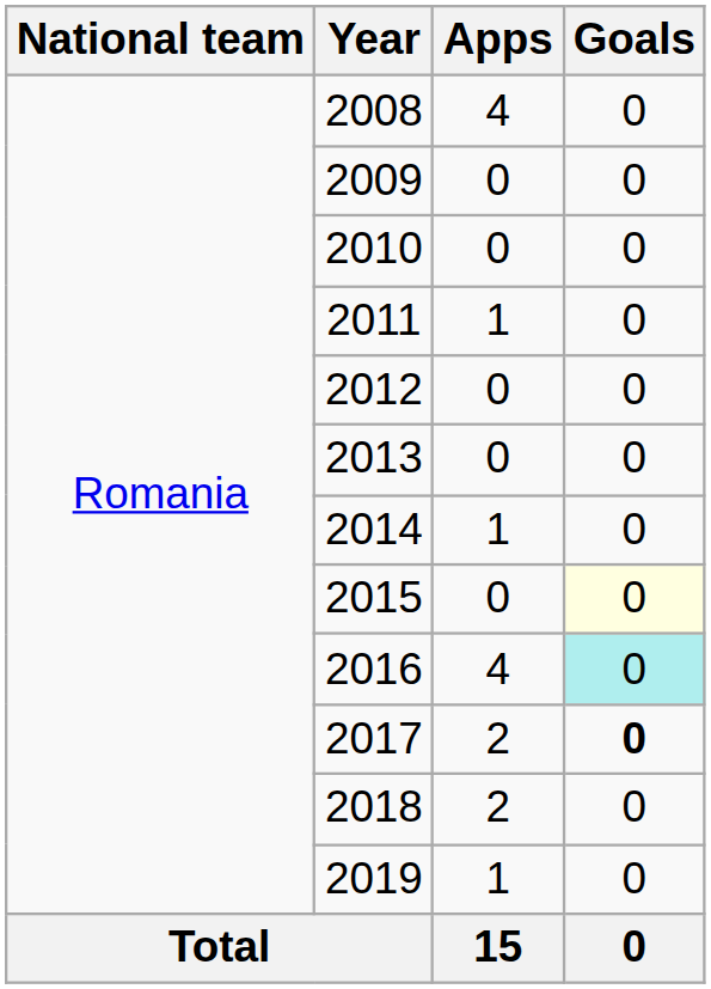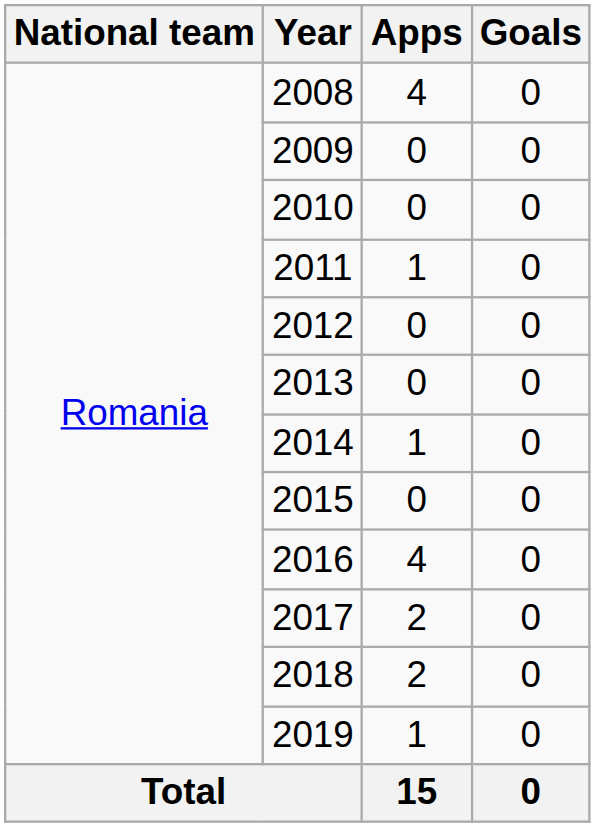2015 | Goals: lightyellow background -> no background
2016 | Goals: paleturquoise background -> no background
2017 | Goals: bold -> normal
